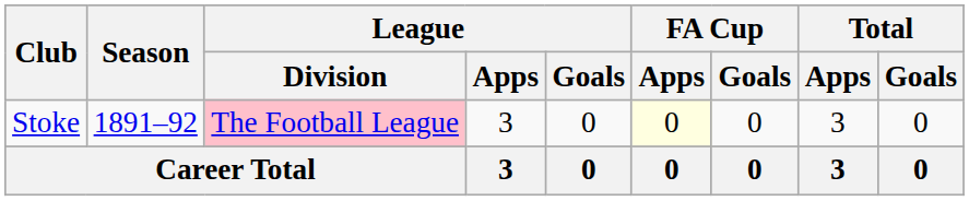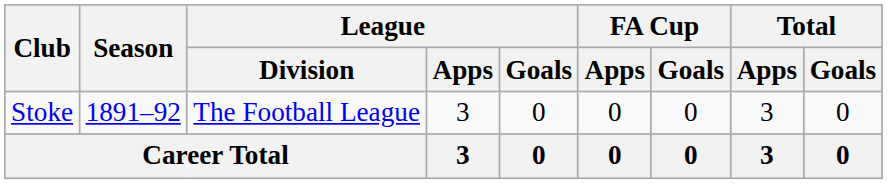Stoke | League / Division: pink background -> no background
Stoke | FA Cup / Apps: lightyellow background -> no background
